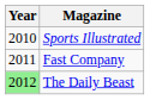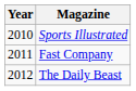The Daily Beast | Year: lightgreen background -> no background
